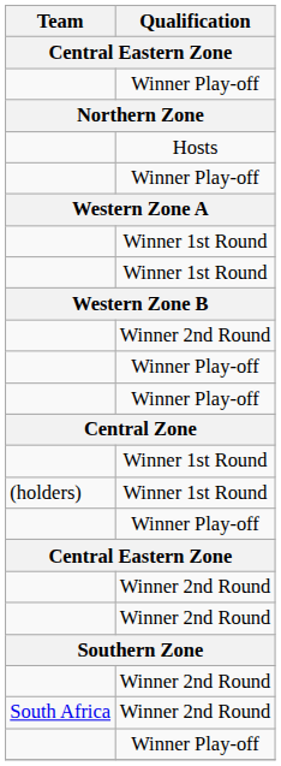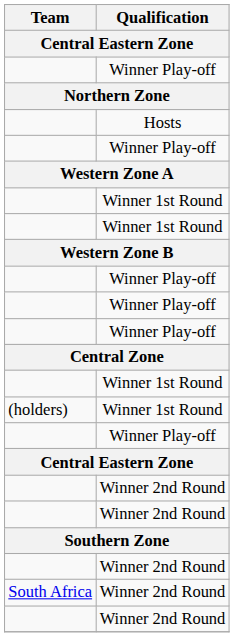row 11 | Qualification: Winner 2nd Round -> Winner Play-off
row 24 | Qualification: Winner Play-off -> Winner 2nd Round
